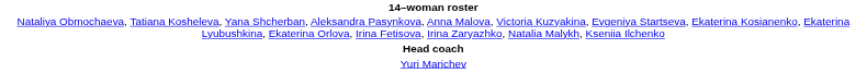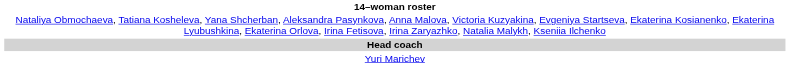row 3 | column 1: no background -> lightgrey background
